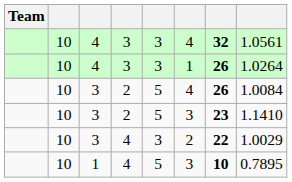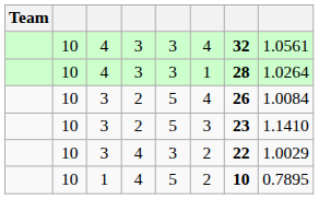row 3 | column 7: 26 -> 28
row 7 | column 6: 3 -> 2
